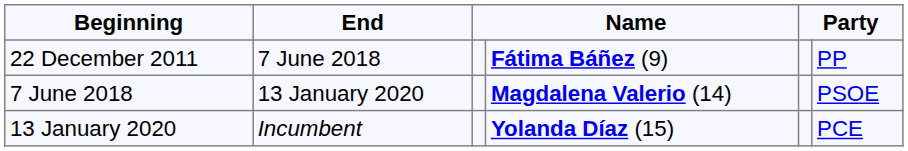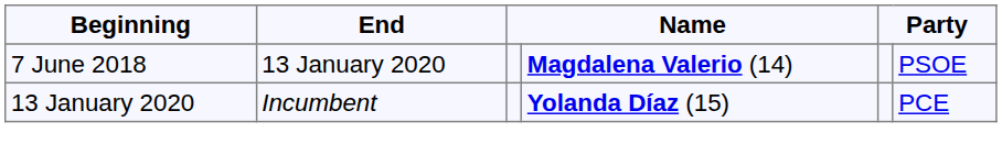- row: 22 December 2011 | 7 June 2018 | Fátima Báñez (9) | PP
